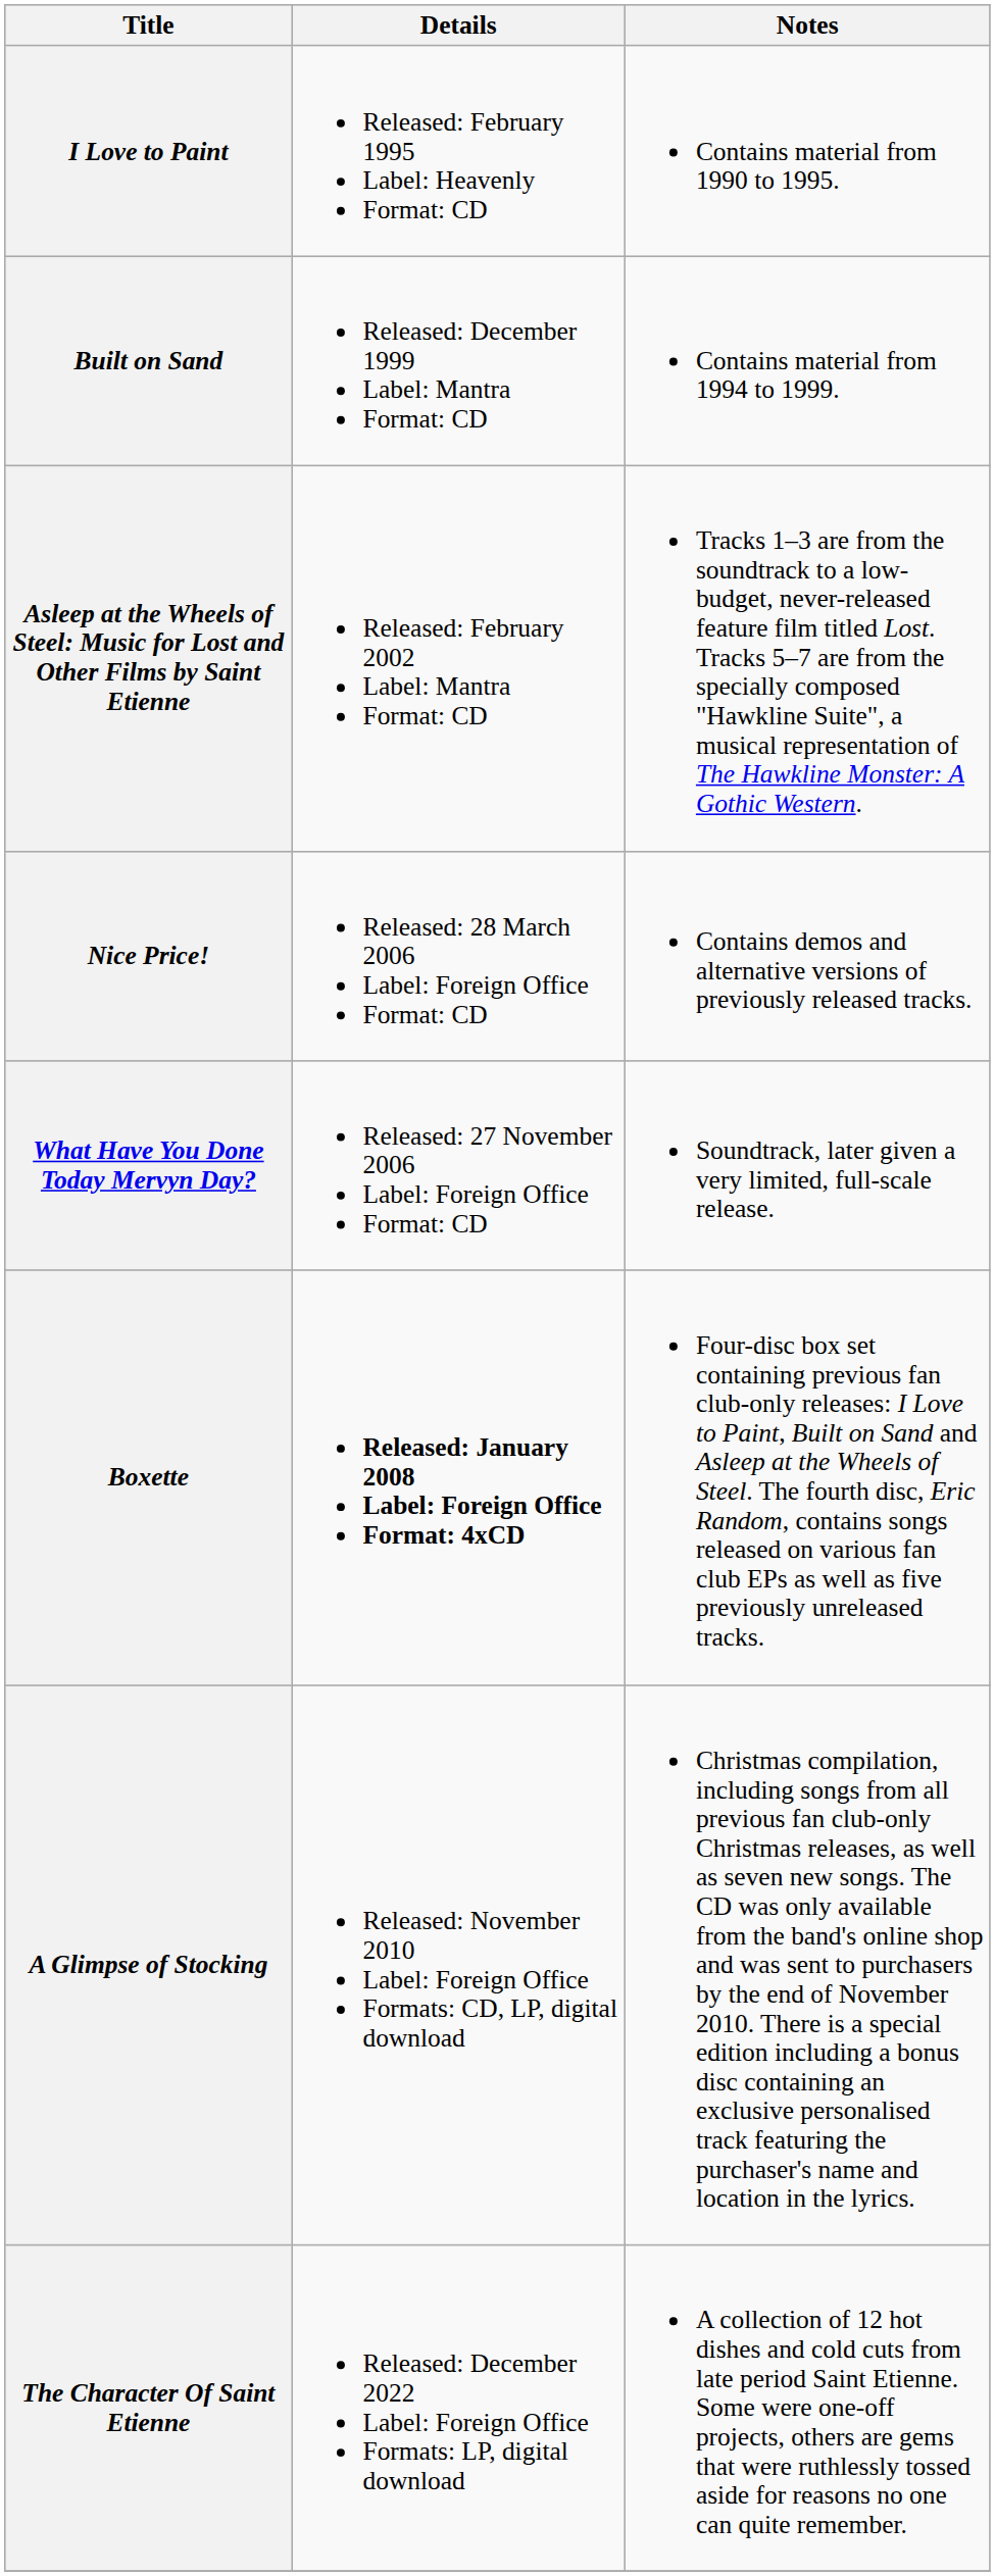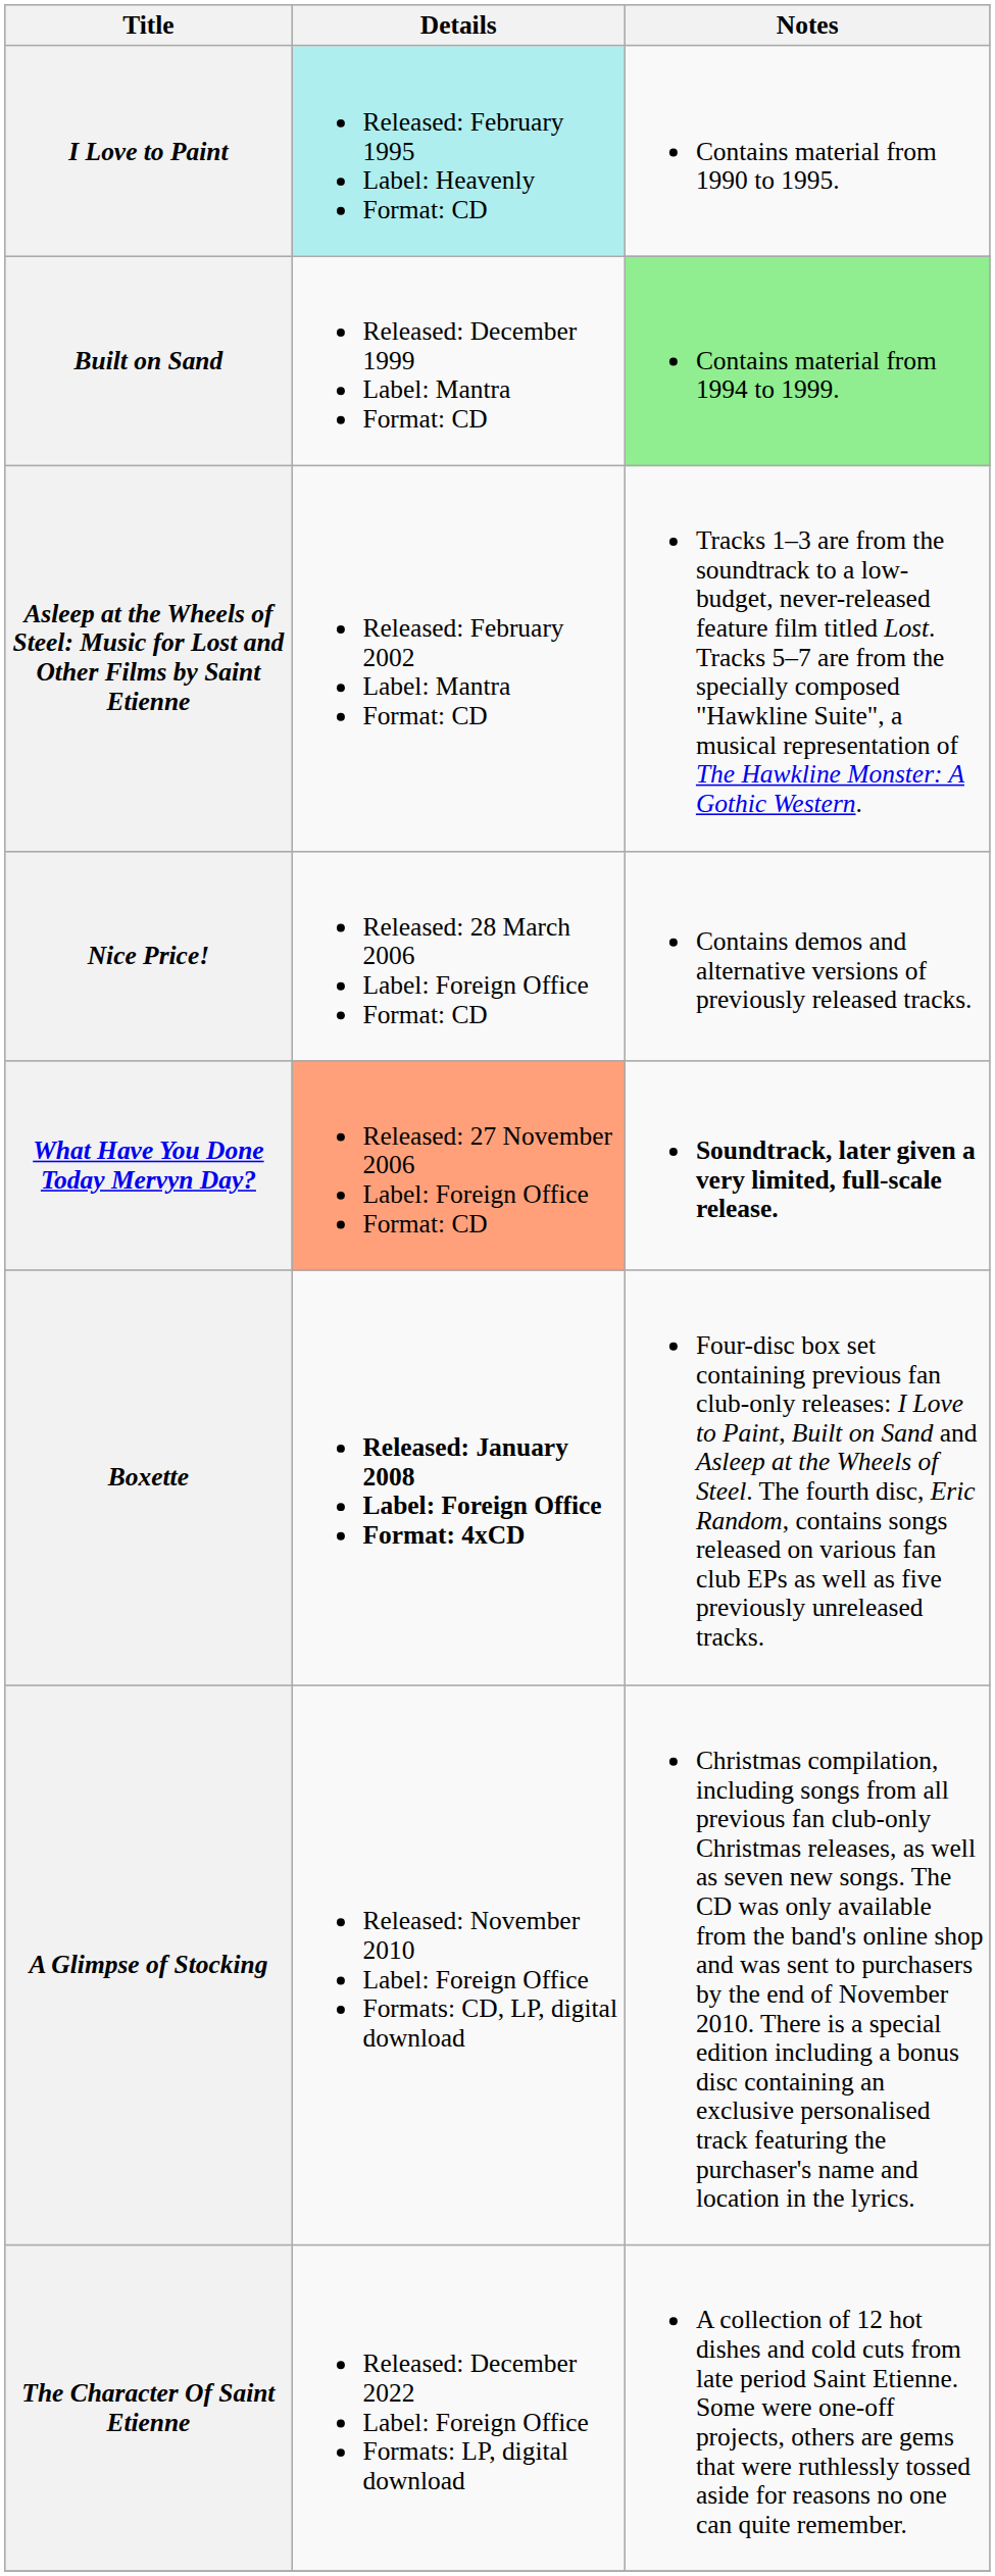I Love to Paint | Details: no background -> paleturquoise background
Built on Sand | Notes: no background -> lightgreen background
What Have You Done Today Mervyn Day? | Details: no background -> lightsalmon background
What Have You Done Today Mervyn Day? | Notes: normal -> bold
